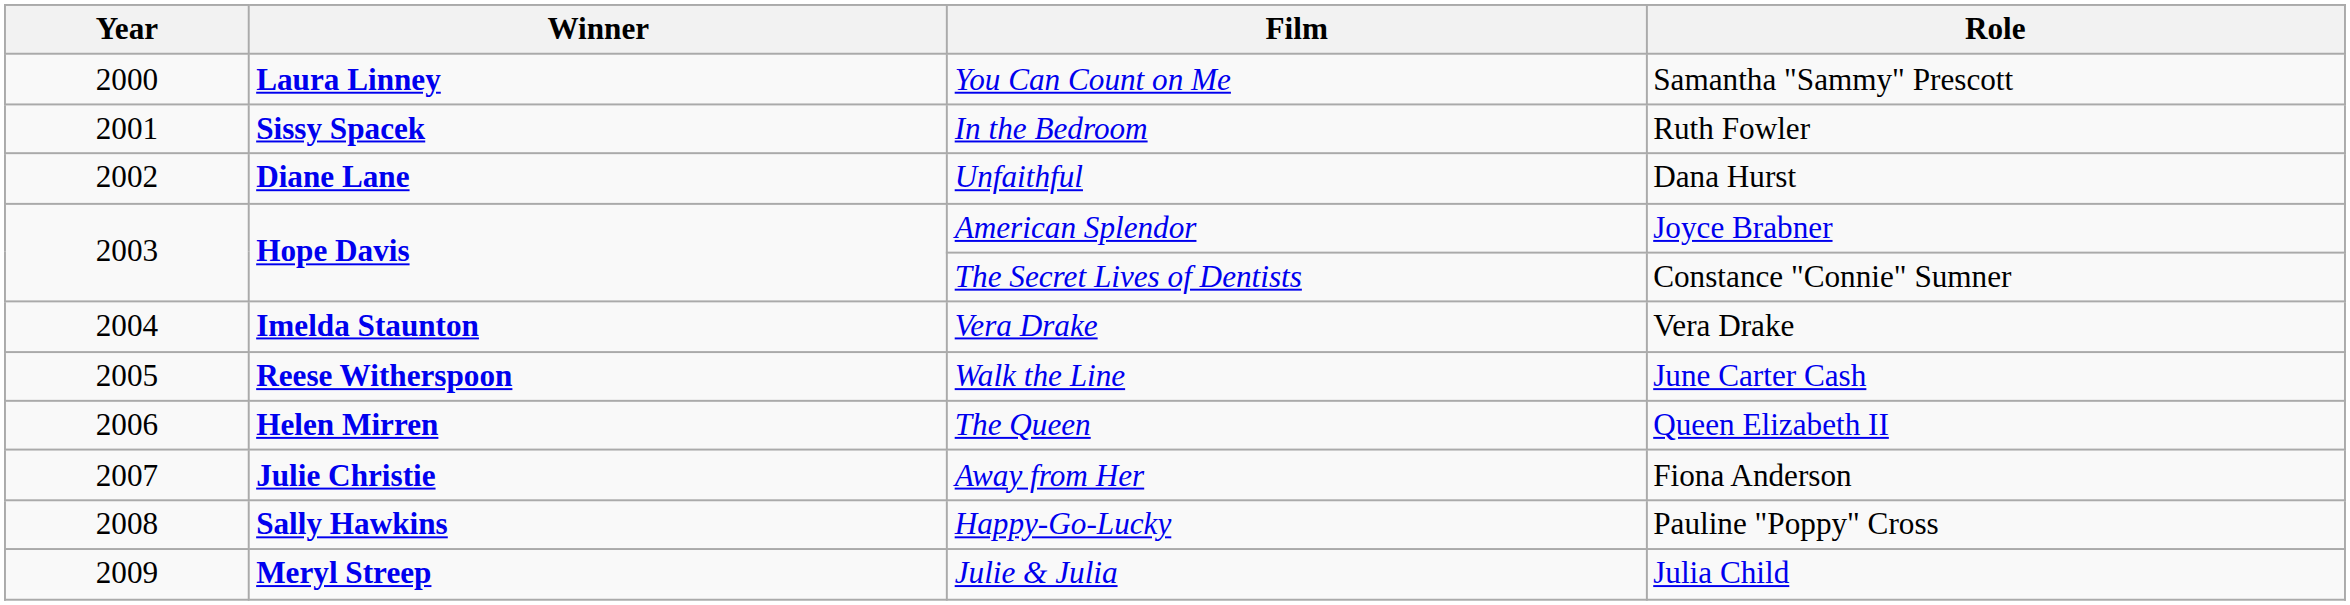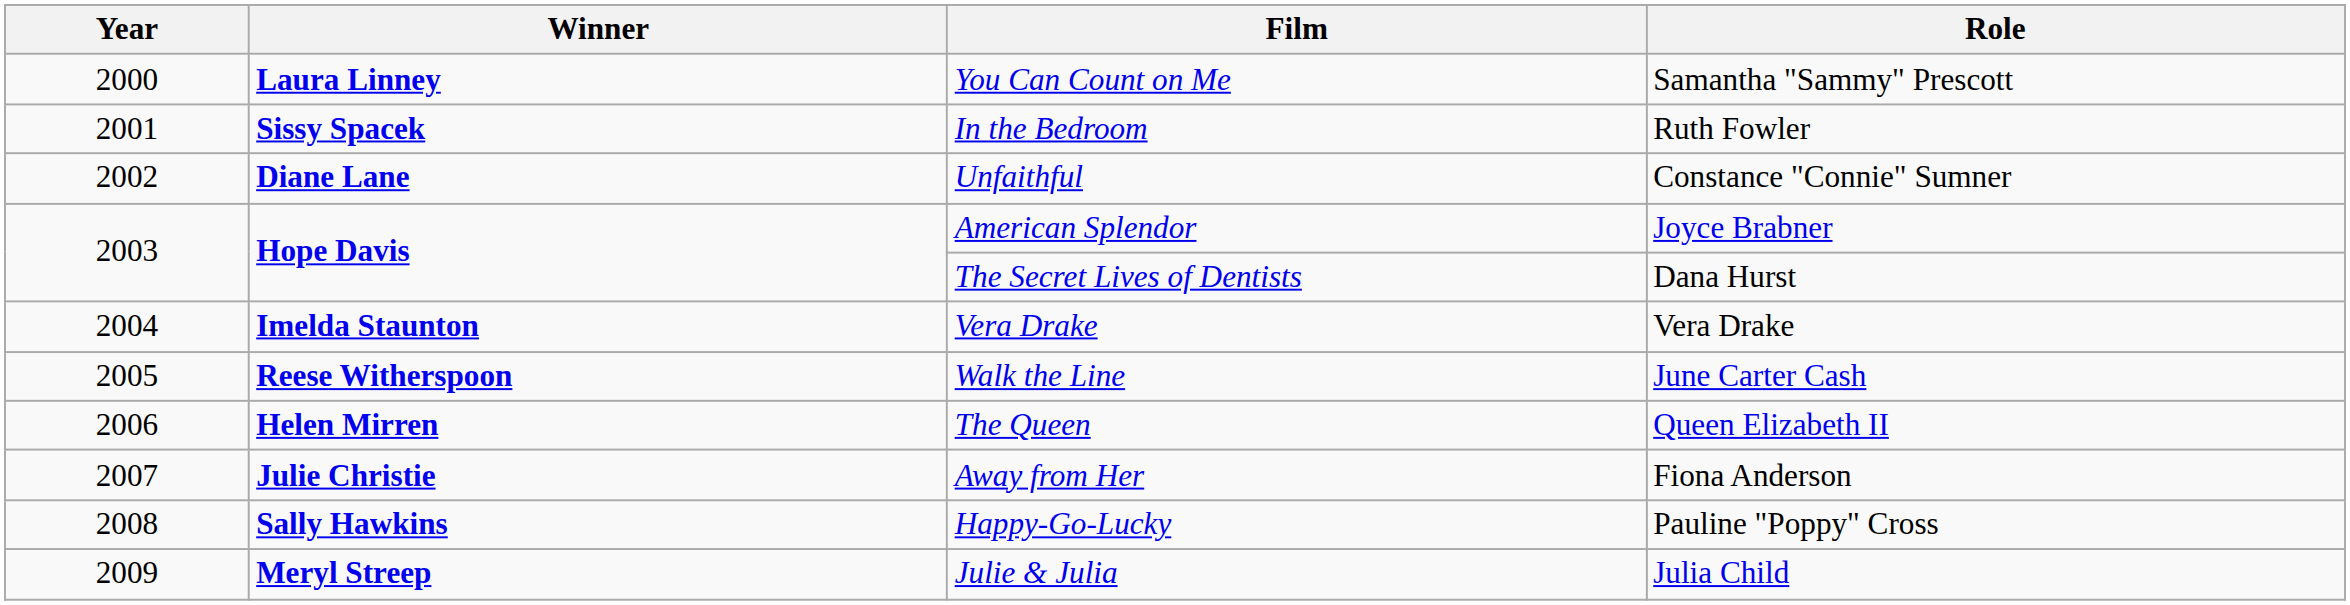Unfaithful | Role: Dana Hurst -> Constance "Connie" Sumner
The Secret Lives of Dentists | Role: Constance "Connie" Sumner -> Dana Hurst
